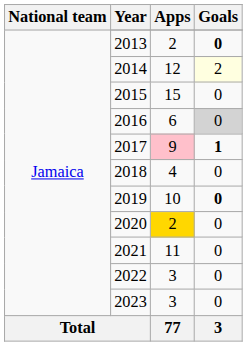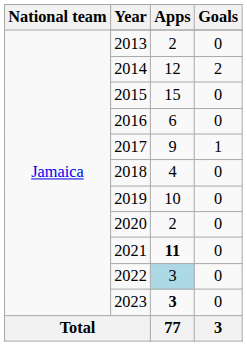2013 | Goals: bold -> normal
2014 | Goals: lightyellow background -> no background
2016 | Goals: lightgrey background -> no background
2017 | Apps: pink background -> no background
2017 | Goals: bold -> normal
2019 | Goals: bold -> normal
2020 | Apps: gold background -> no background
2021 | Apps: normal -> bold
2022 | Apps: no background -> lightblue background
2023 | Apps: normal -> bold
